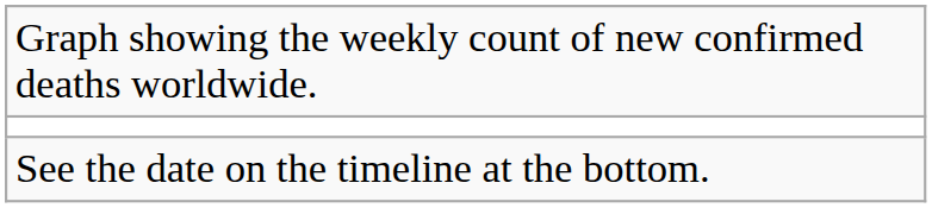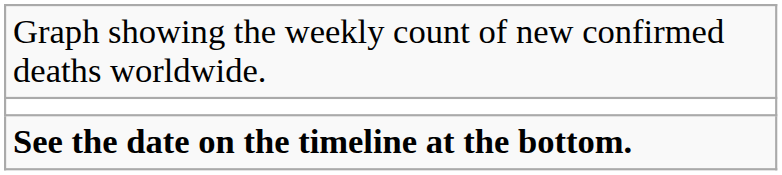row 3 | column 1: normal -> bold
